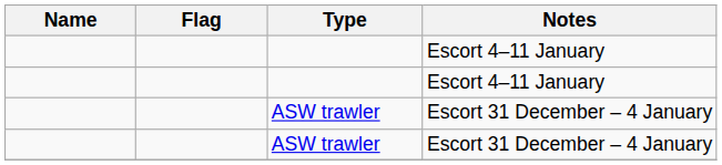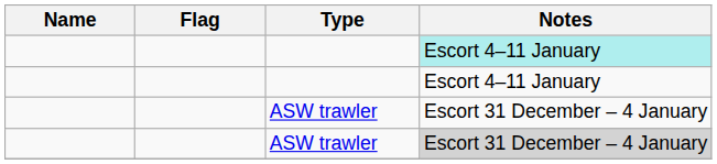row 2 | Notes: no background -> paleturquoise background
row 5 | Notes: no background -> lightgrey background
